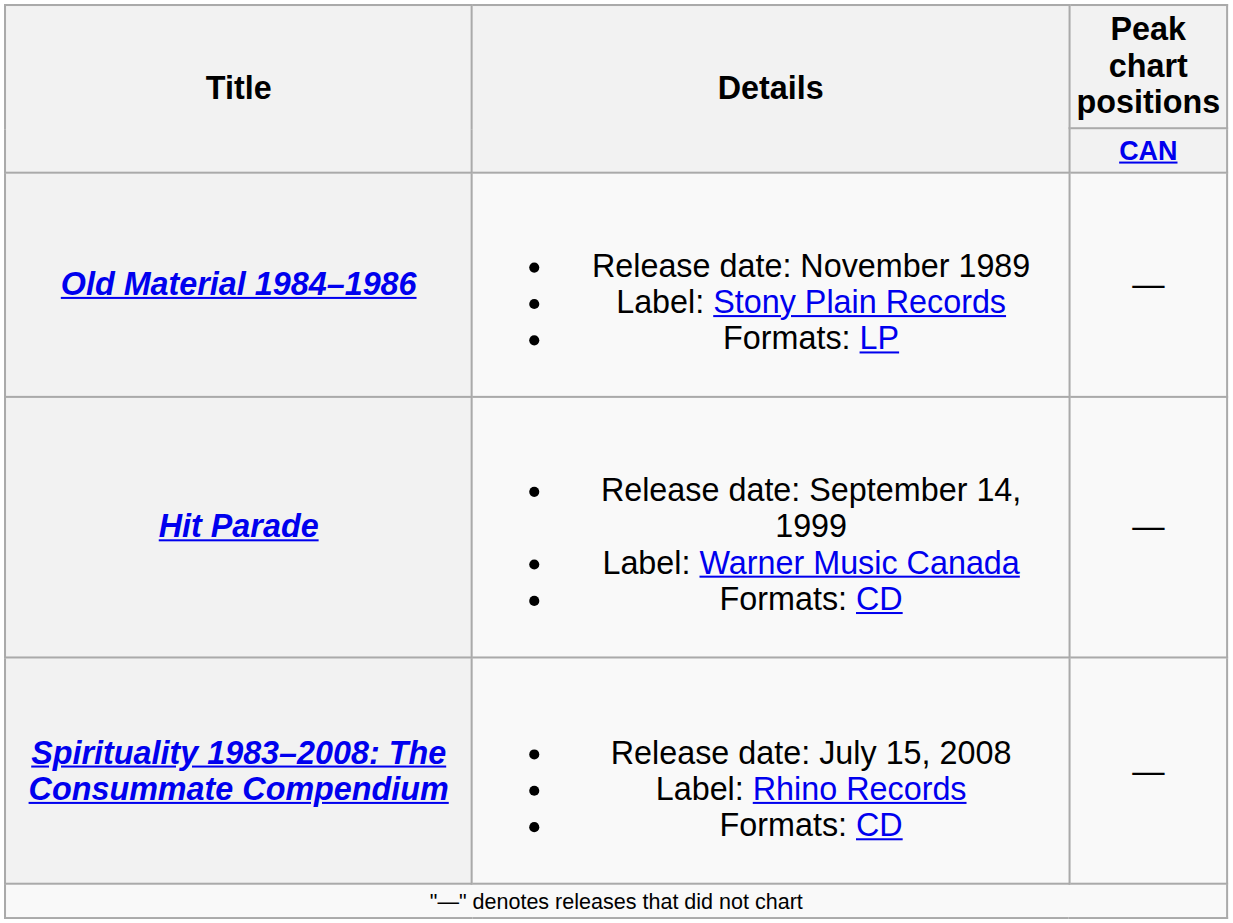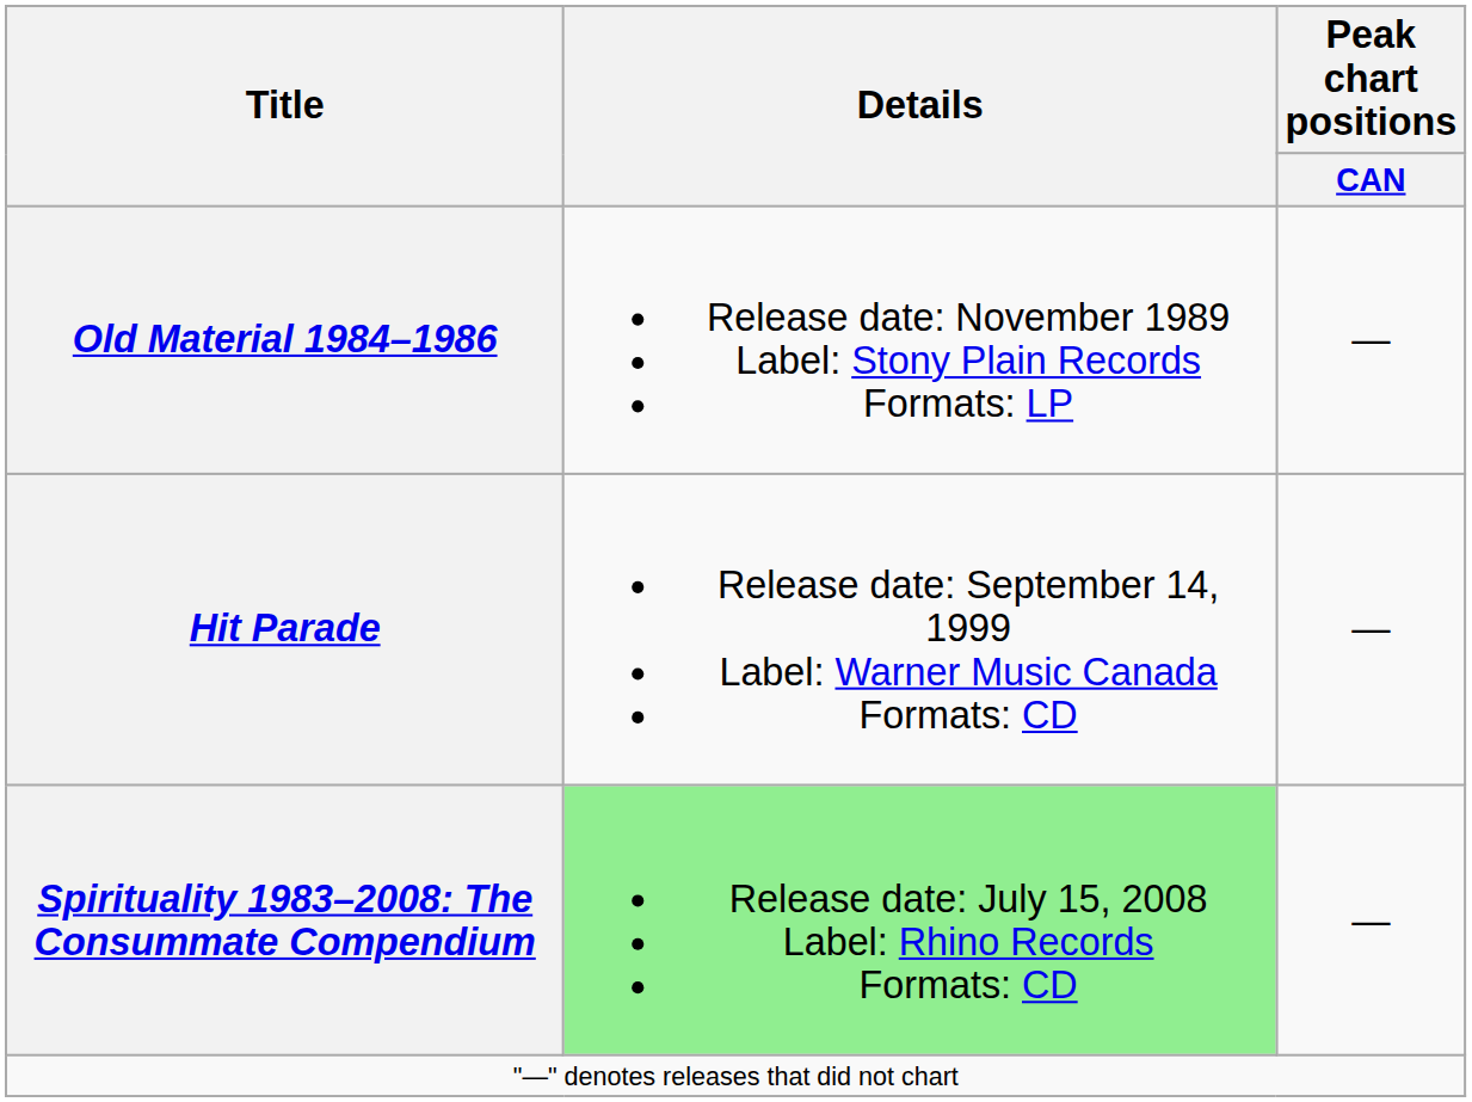Spirituality 1983–2008: The Consummate Compendium | Details: no background -> lightgreen background
